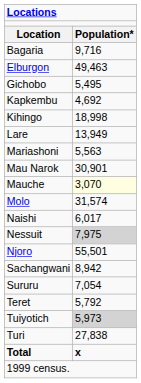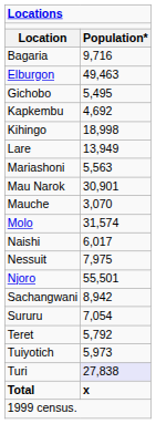Mauche | column 2: lightyellow background -> no background
Nessuit | column 2: lightgrey background -> no background
Tuiyotich | column 2: lightgrey background -> no background
Turi | column 2: no background -> lavender background
